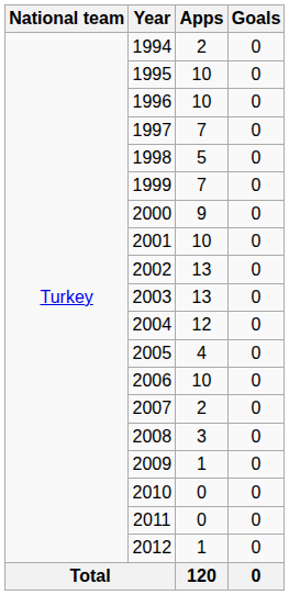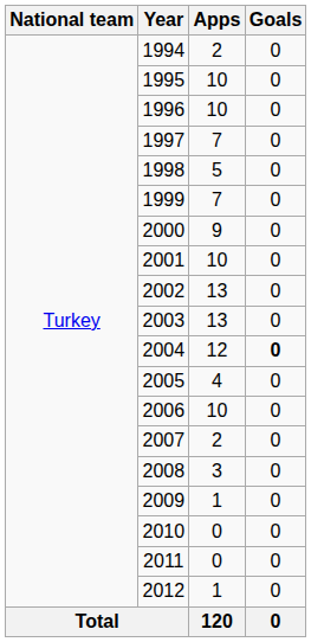2004 | Goals: normal -> bold
